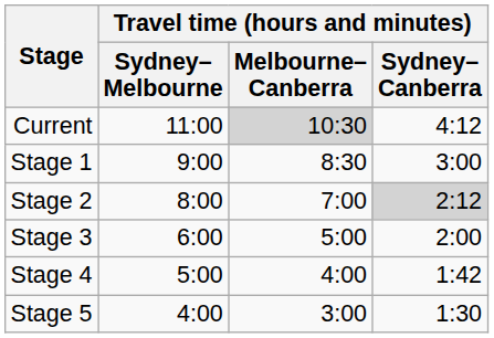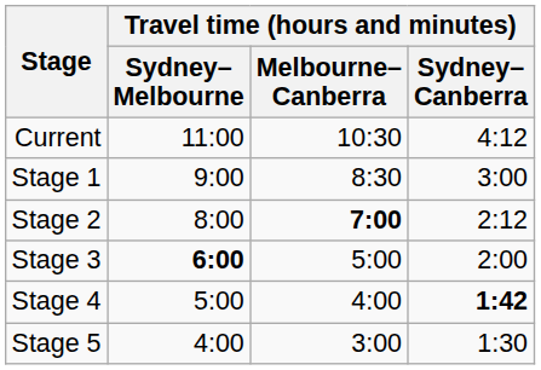Current | Travel time (hours and minutes) / Melbourne– Canberra: lightgrey background -> no background
Stage 2 | Travel time (hours and minutes) / Melbourne– Canberra: normal -> bold
Stage 2 | Travel time (hours and minutes) / Sydney– Canberra: lightgrey background -> no background
Stage 3 | Travel time (hours and minutes) / Sydney– Melbourne: normal -> bold
Stage 4 | Travel time (hours and minutes) / Sydney– Canberra: normal -> bold
